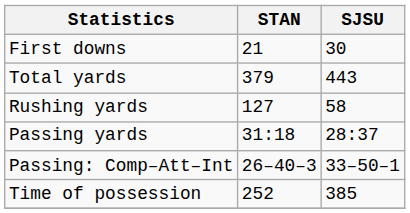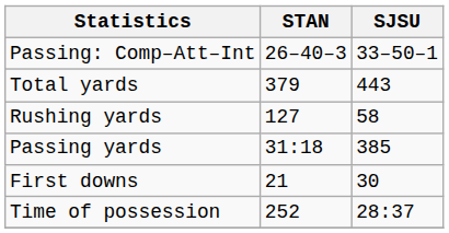rows swapped: First downs <-> Passing: Comp–Att–Int
Passing yards | SJSU: 28:37 -> 385
Time of possession | SJSU: 385 -> 28:37
